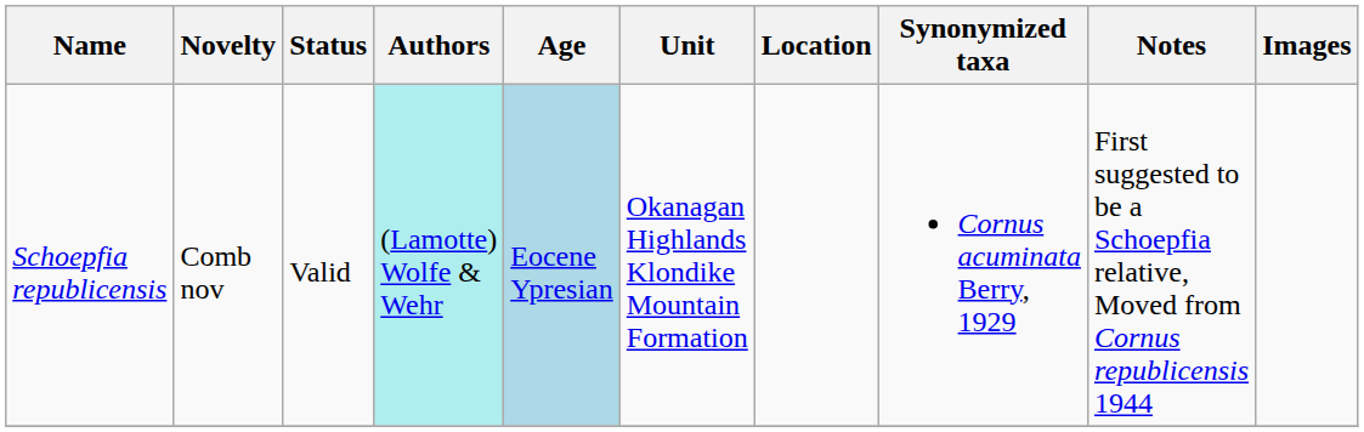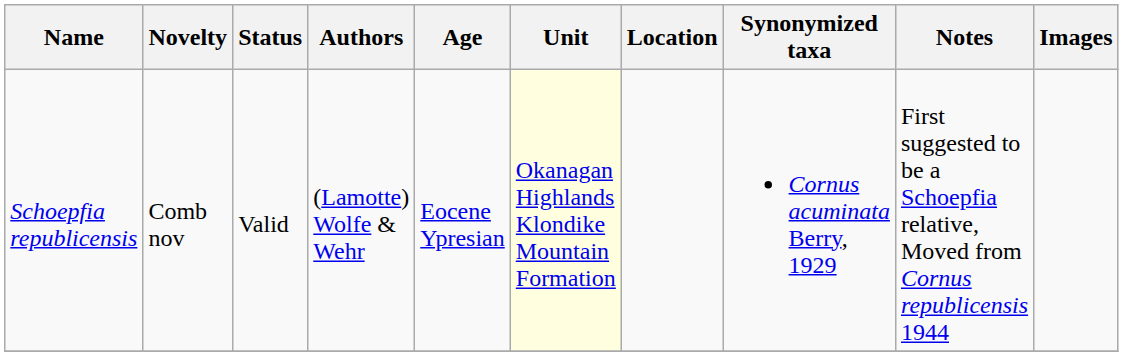Schoepfia republicensis | Authors: paleturquoise background -> no background
Schoepfia republicensis | Age: lightblue background -> no background
Schoepfia republicensis | Unit: no background -> lightyellow background
